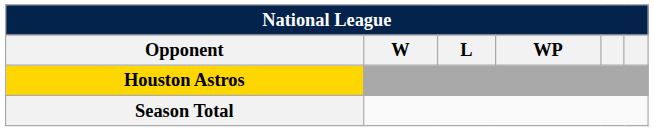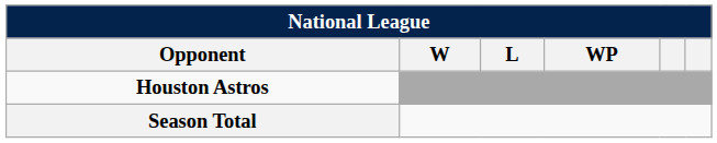Houston Astros | Opponent: gold background -> no background
